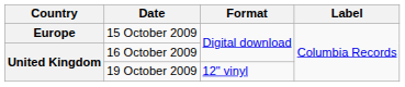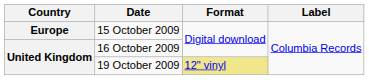19 October 2009 | Format: no background -> khaki background
